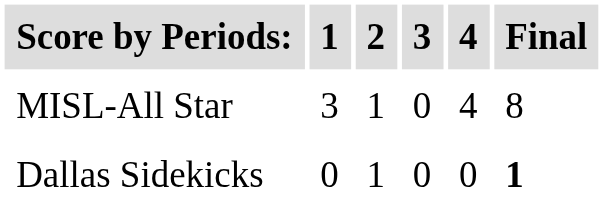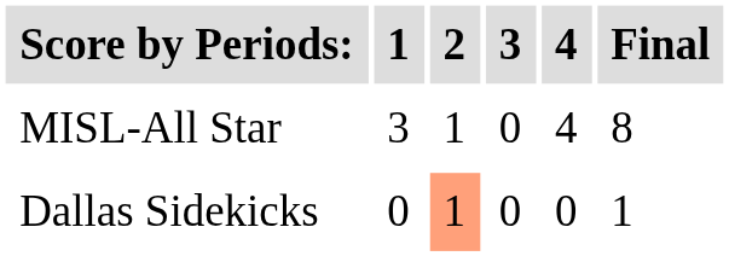Dallas Sidekicks | 2: no background -> lightsalmon background
Dallas Sidekicks | Final: bold -> normal
